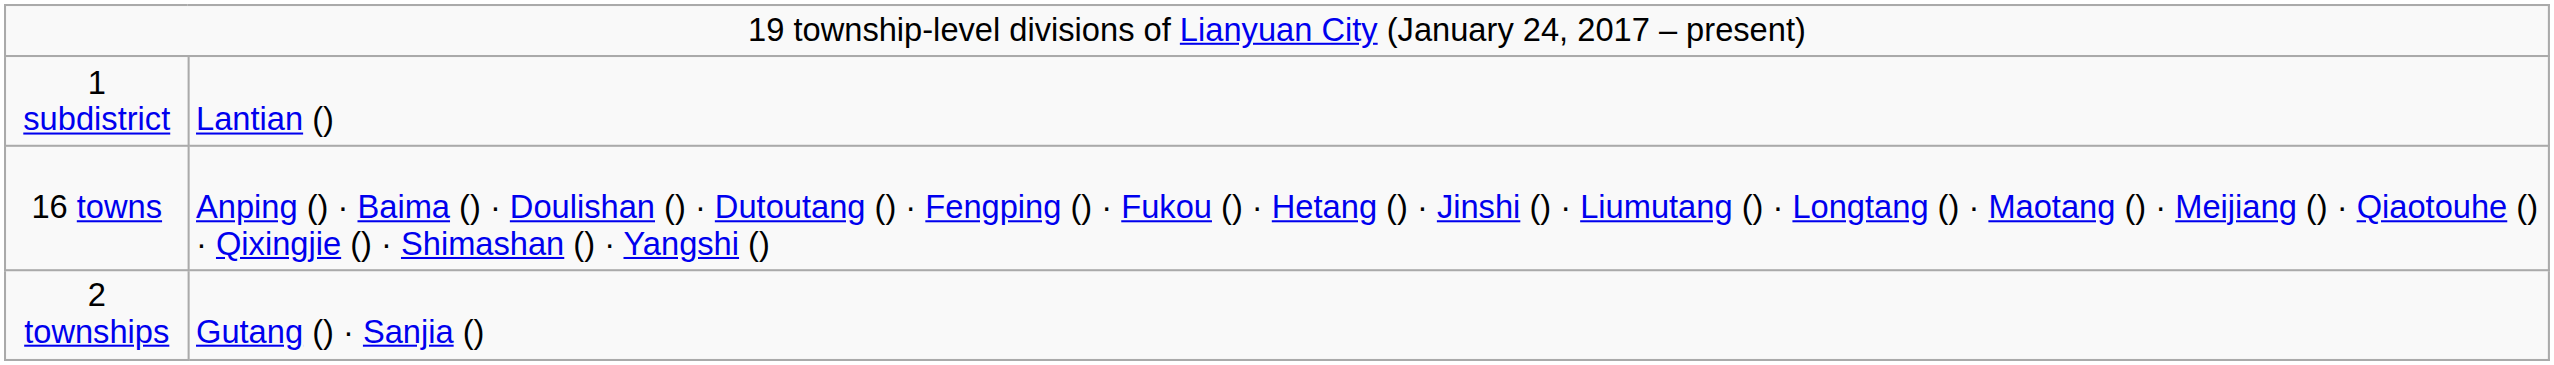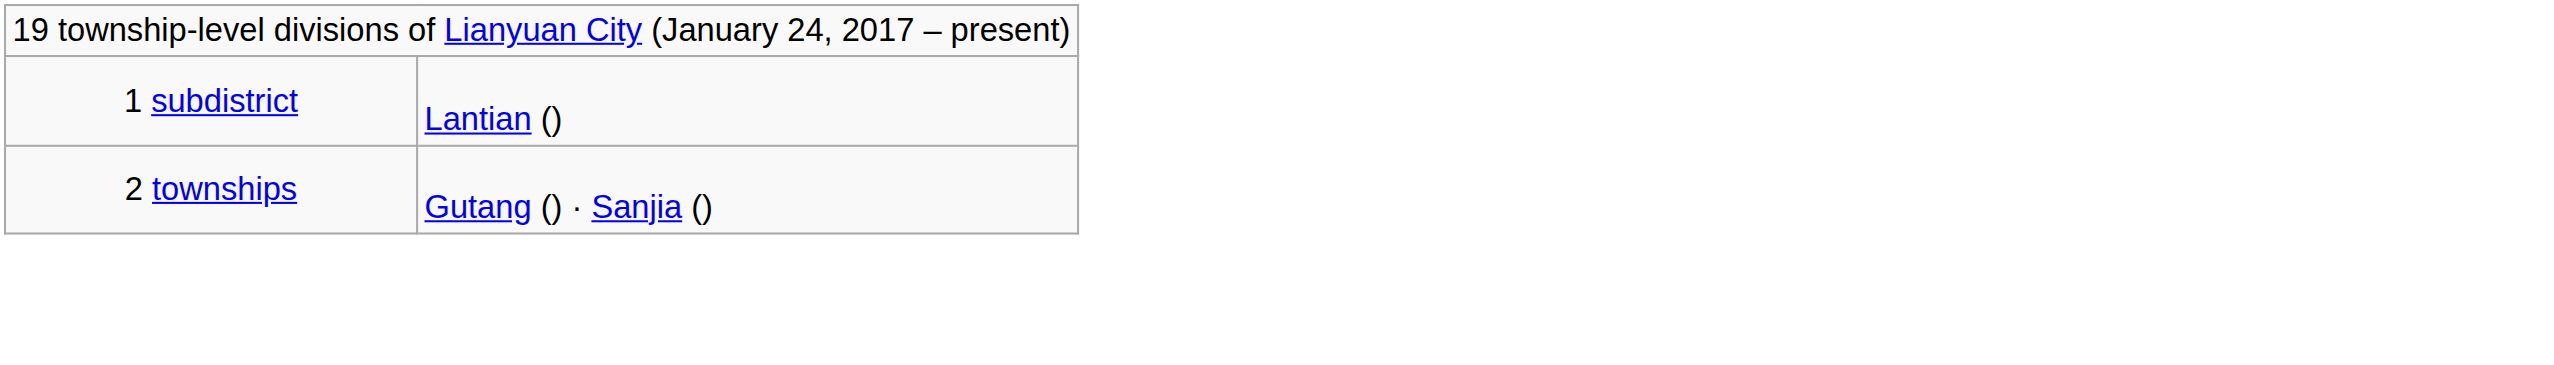- row: 16 towns | Anping () · Baima () · Doulishan () · Dutoutang () · Fengping () · Fukou () · Hetang () · Jinshi () · Liumutang () · Longtang () · Maotang () · Meijiang () · Qiaotouhe () · Qixingjie () · Shimashan () · Yangshi ()
